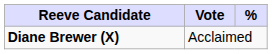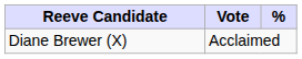Diane Brewer (X) | Reeve Candidate: bold -> normal
